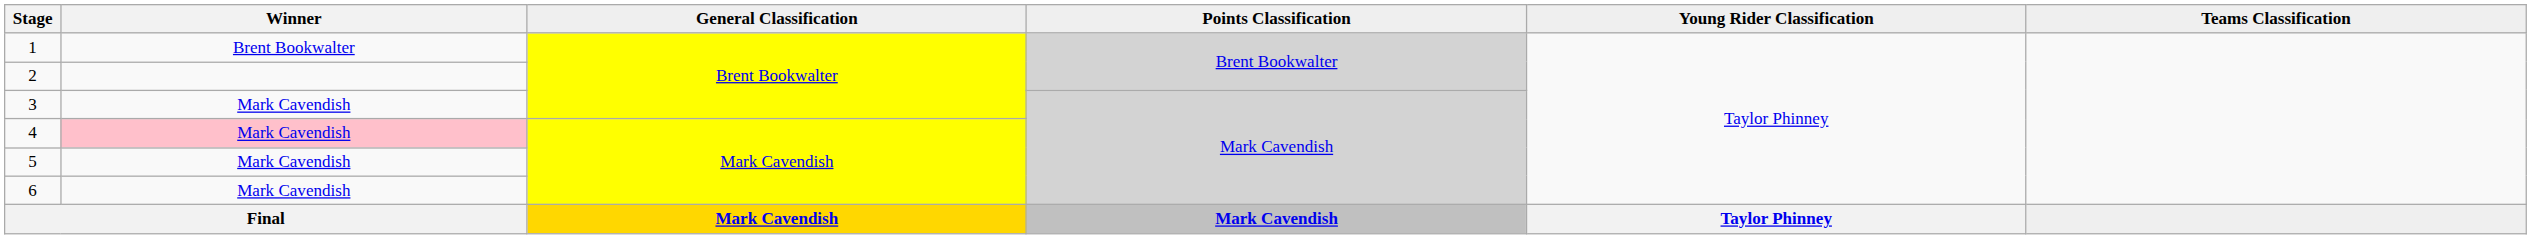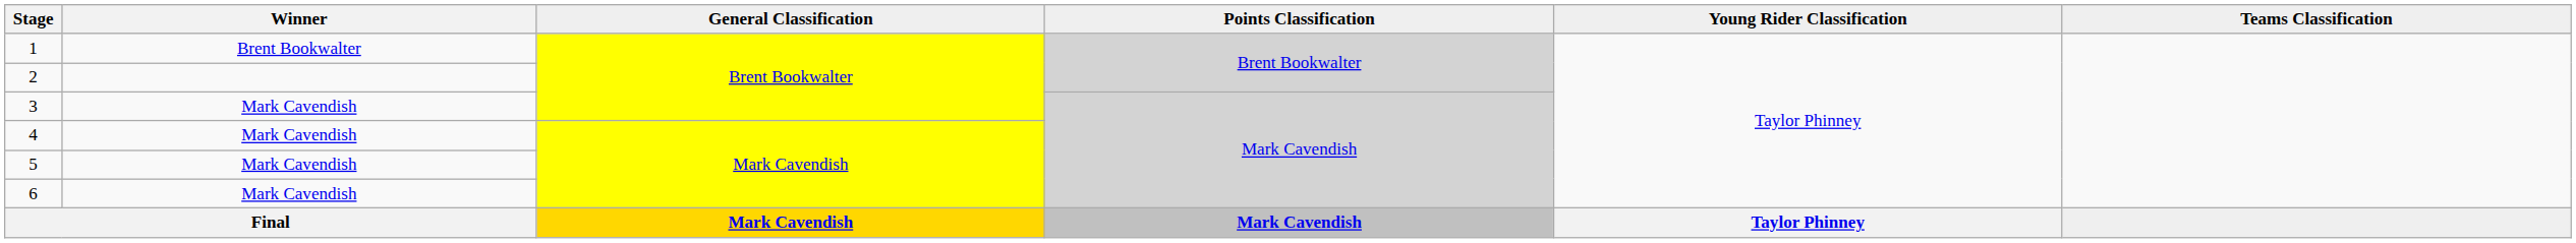4 | Winner: pink background -> no background
